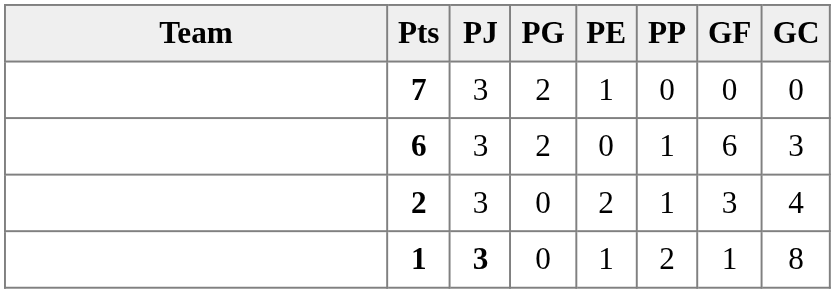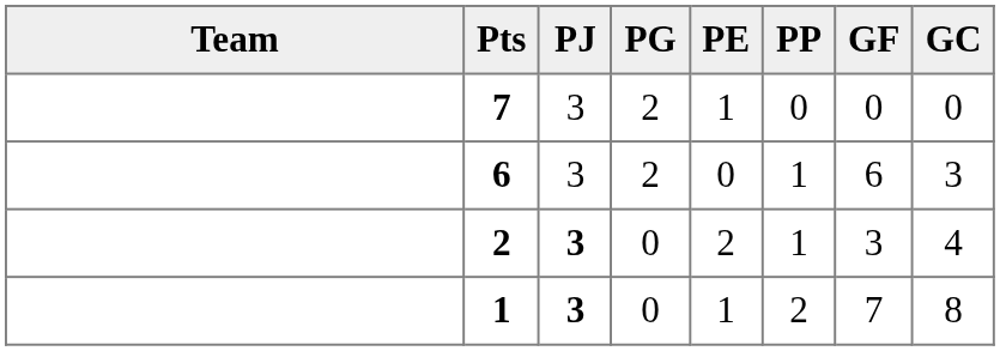row 4 | PJ: normal -> bold
row 5 | GF: 1 -> 7
